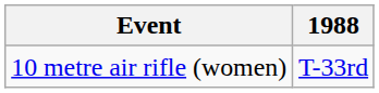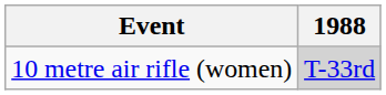10 metre air rifle (women) | 1988: no background -> lightgrey background
